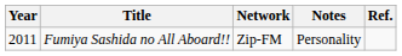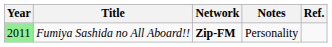row 2 | Year: no background -> lightgreen background
row 2 | Network: normal -> bold
